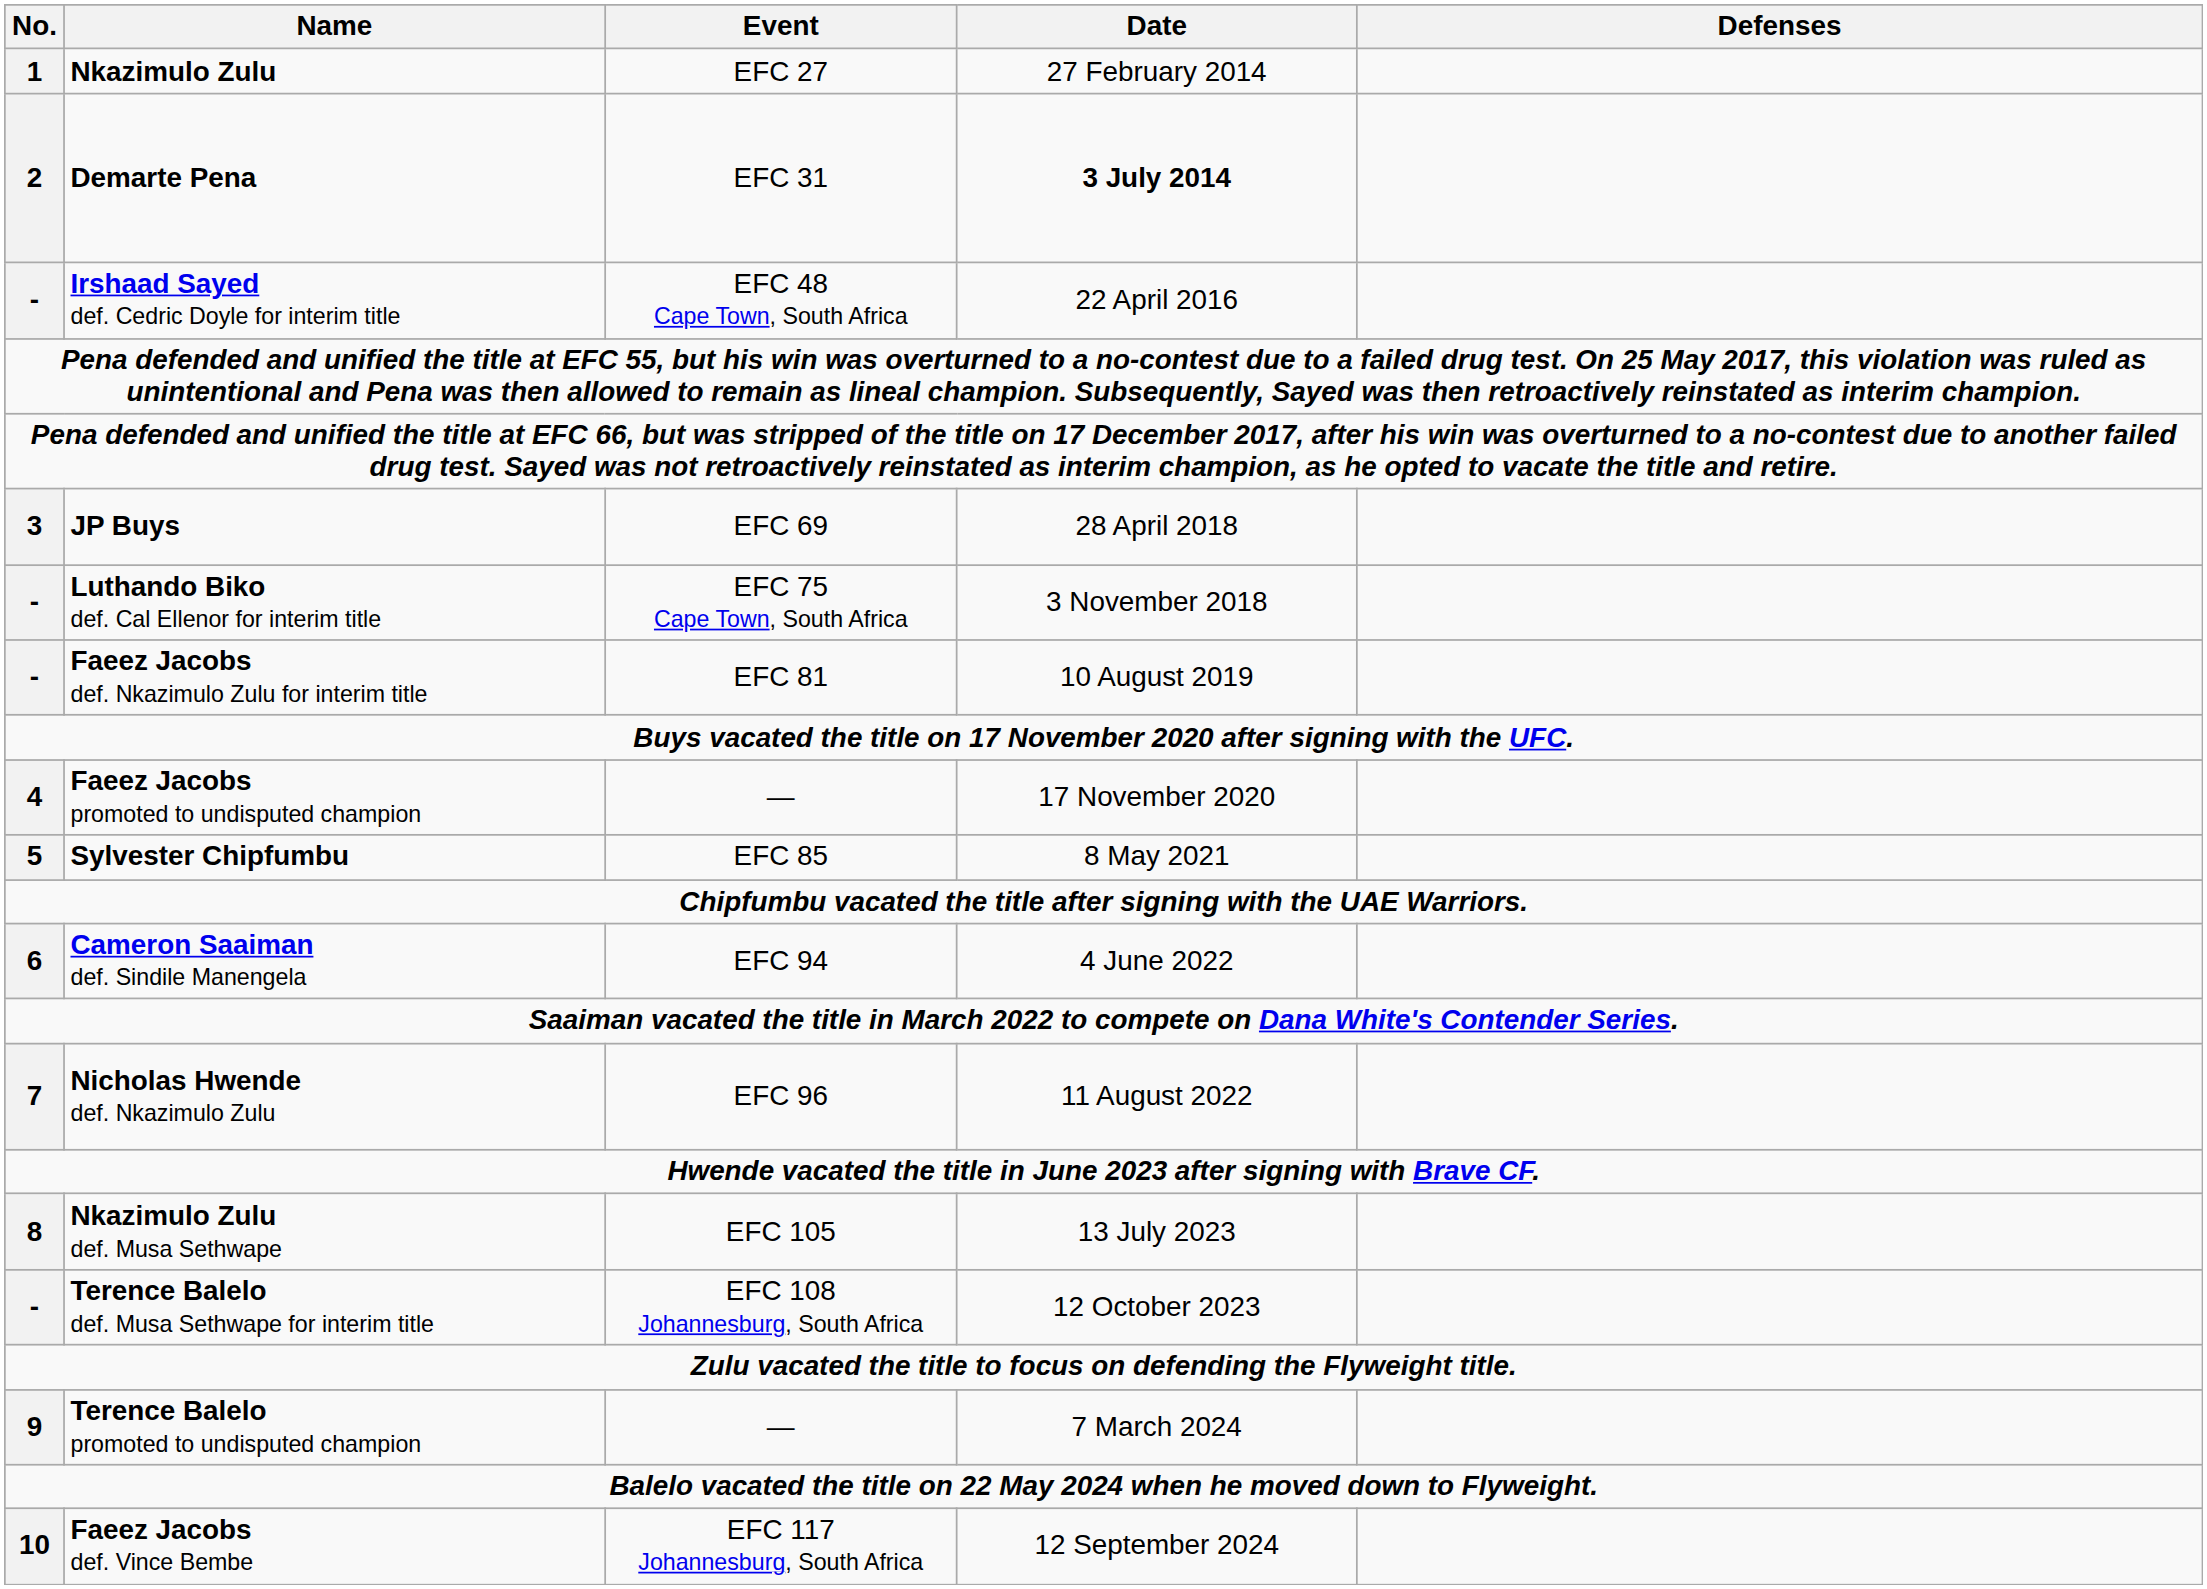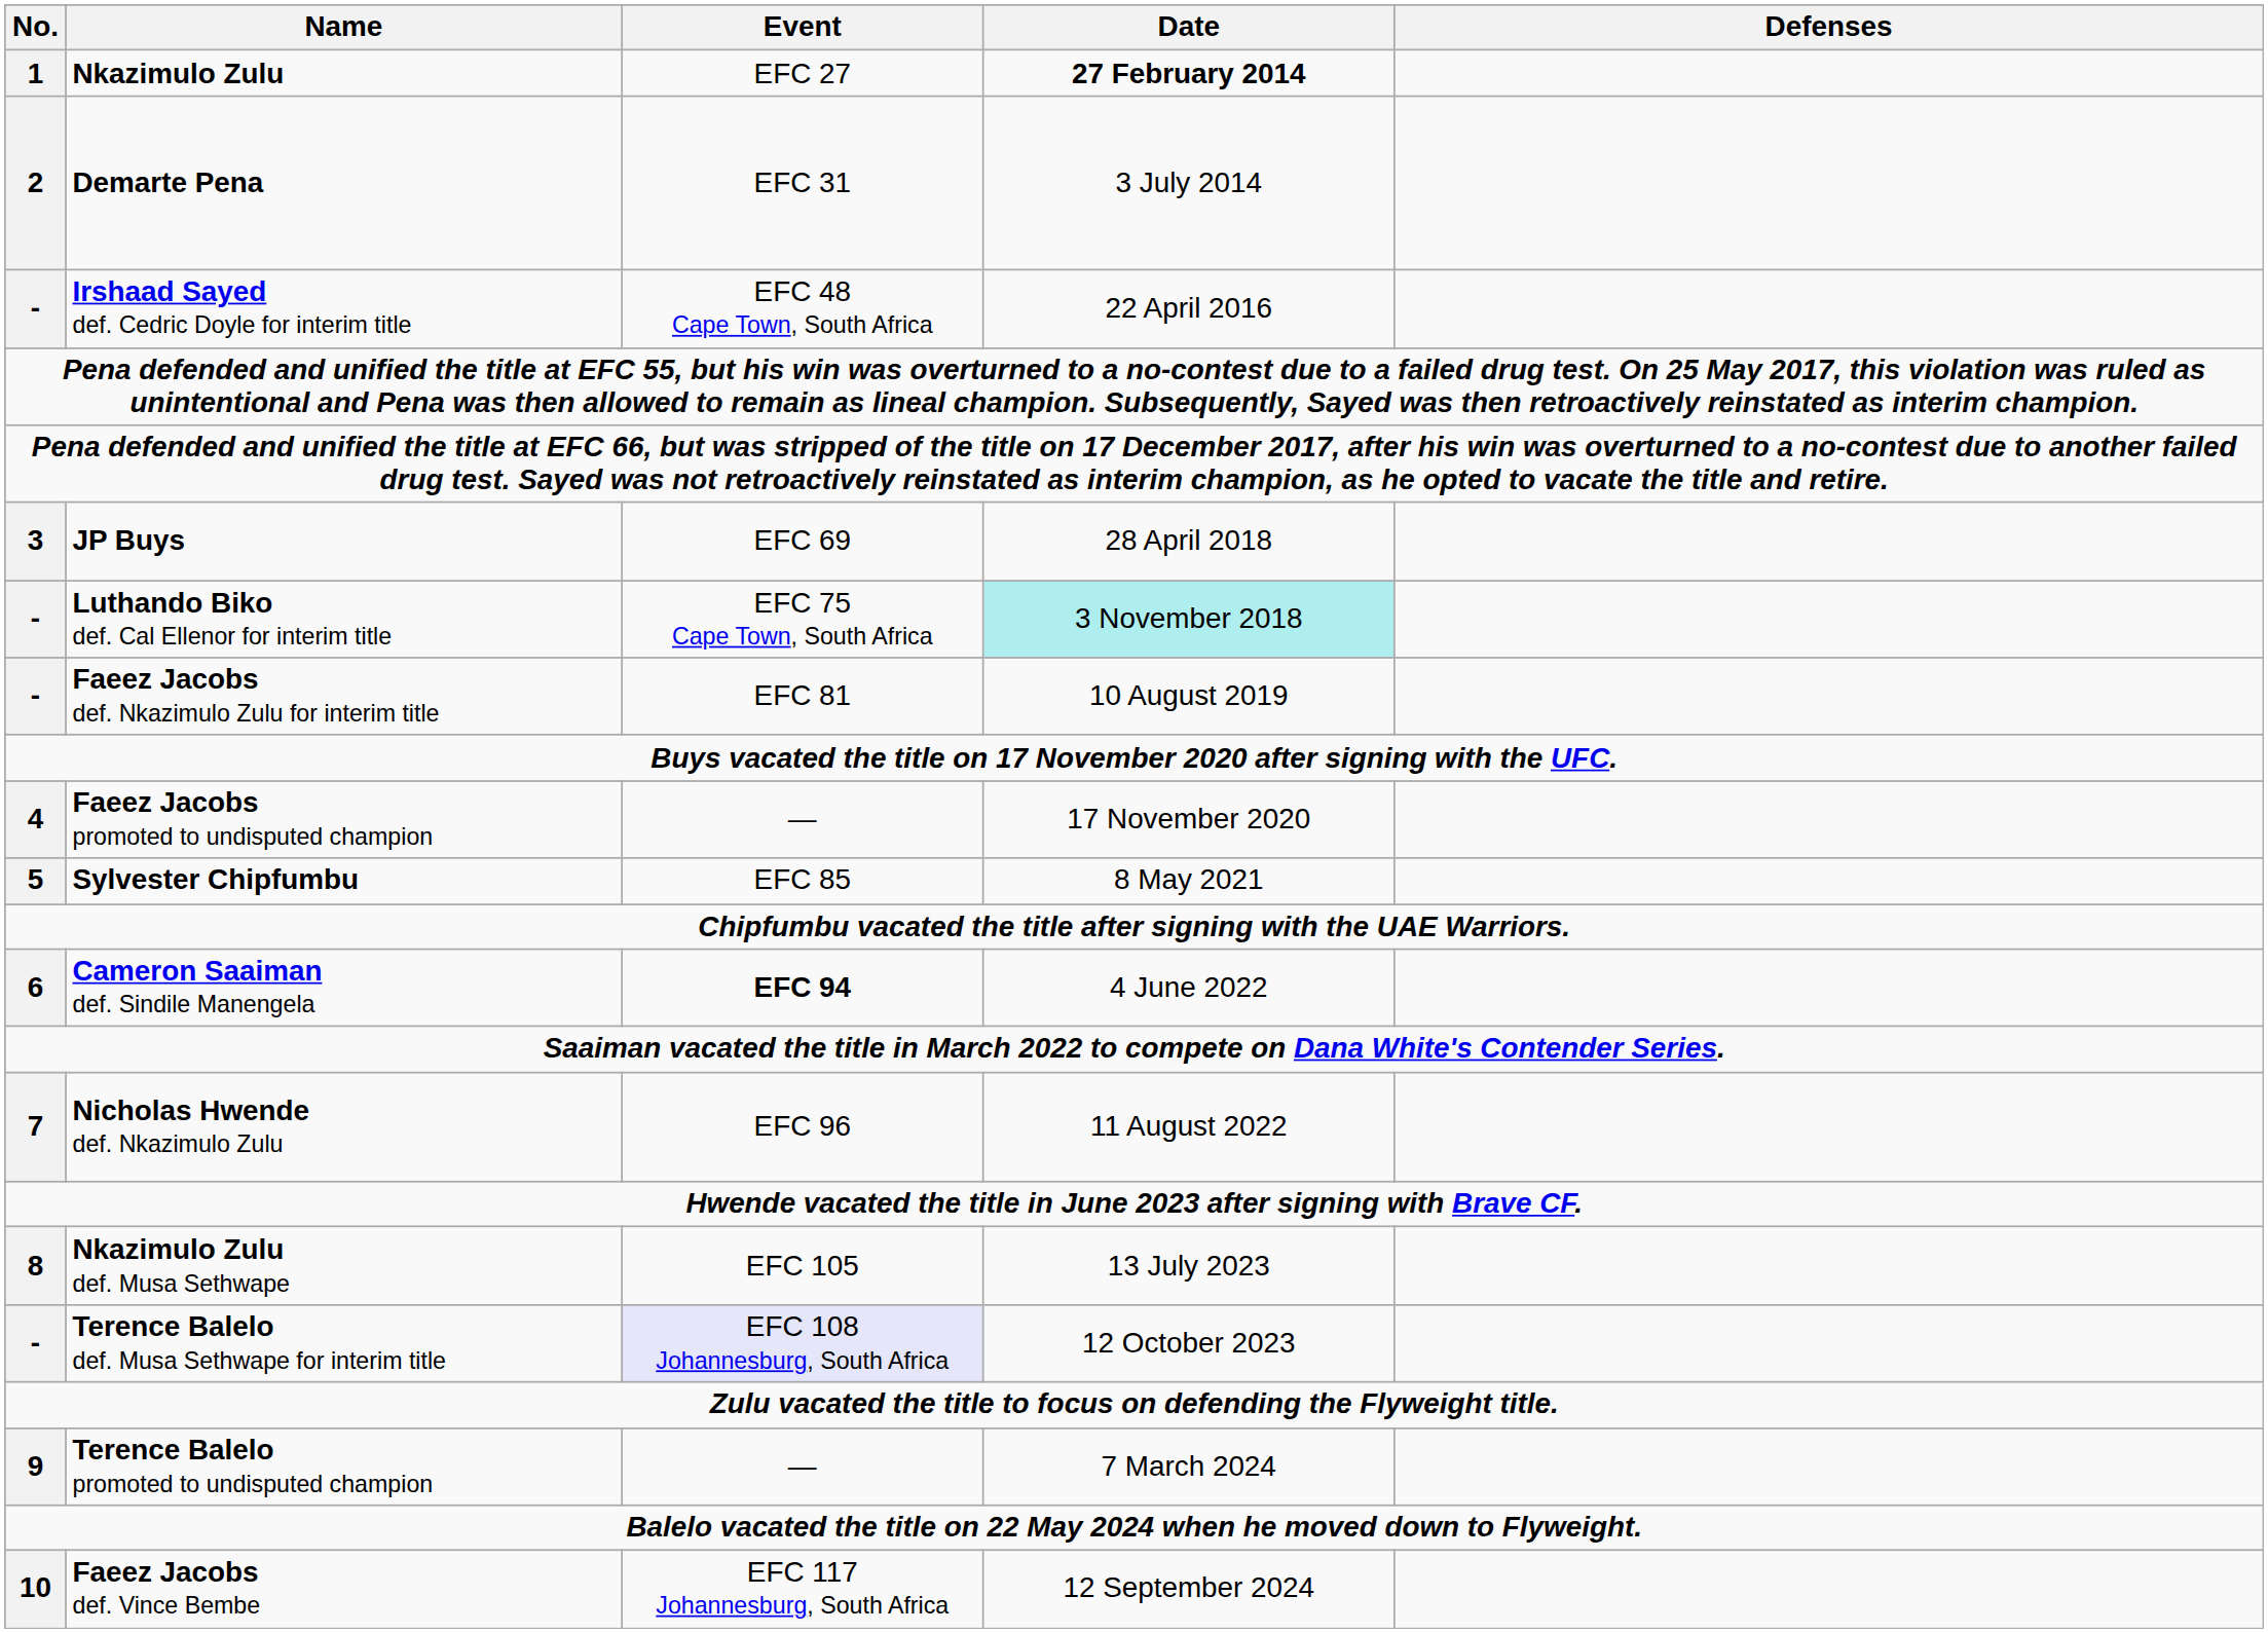Nkazimulo Zulu | Date: normal -> bold
Demarte Pena | Date: bold -> normal
Luthando Biko def. Cal Ellenor for interim title | Date: no background -> paleturquoise background
Cameron Saaiman def. Sindile Manengela | Event: normal -> bold
Terence Balelo def. Musa Sethwape for interim title | Event: no background -> lavender background
